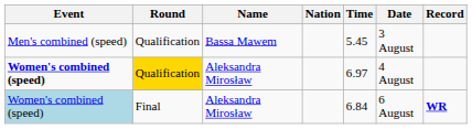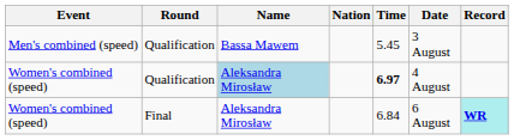row 3 | Event: bold -> normal
row 3 | Round: gold background -> no background
row 3 | Name: no background -> lightblue background
row 3 | Time: normal -> bold
row 4 | Event: lightblue background -> no background
row 4 | Record: no background -> paleturquoise background
